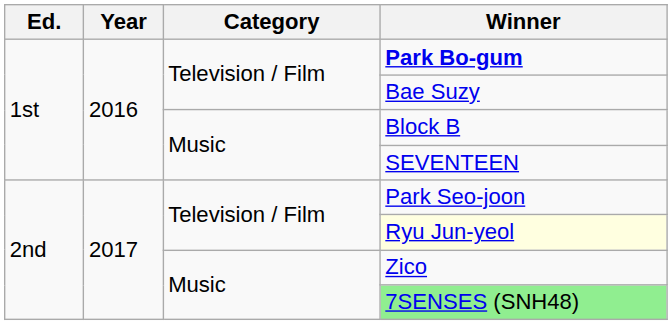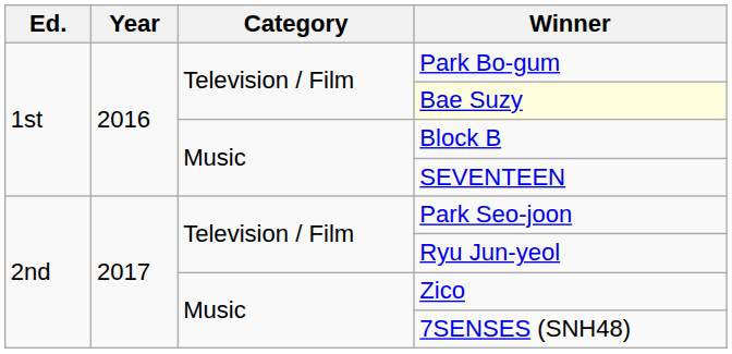Park Bo-gum | Winner: bold -> normal
Bae Suzy | Winner: no background -> lightyellow background
Ryu Jun-yeol | Winner: lightyellow background -> no background
7SENSES (SNH48) | Winner: lightgreen background -> no background
